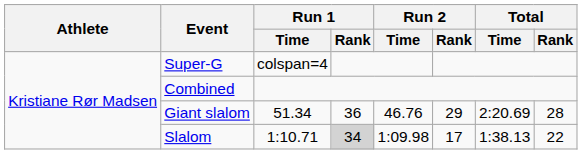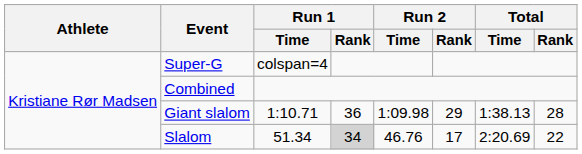Giant slalom | Run 1 / Time: 51.34 -> 1:10.71
Giant slalom | Run 2 / Time: 46.76 -> 1:09.98
Giant slalom | Total / Time: 2:20.69 -> 1:38.13
Slalom | Run 1 / Time: 1:10.71 -> 51.34
Slalom | Run 2 / Time: 1:09.98 -> 46.76
Slalom | Total / Time: 1:38.13 -> 2:20.69
